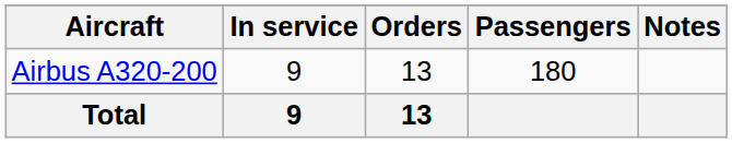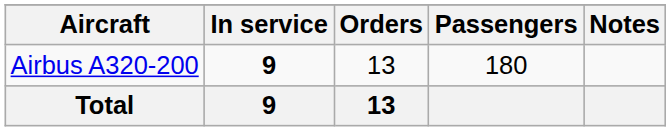Airbus A320-200 | In service: normal -> bold
